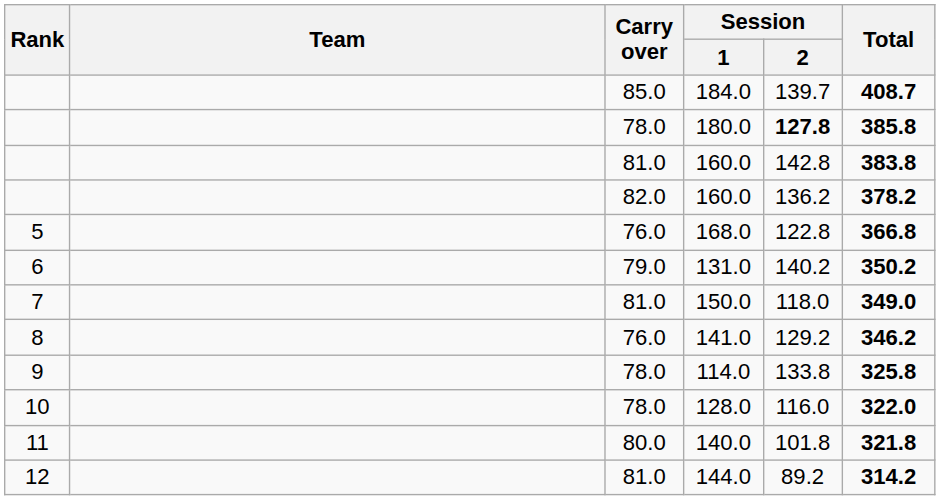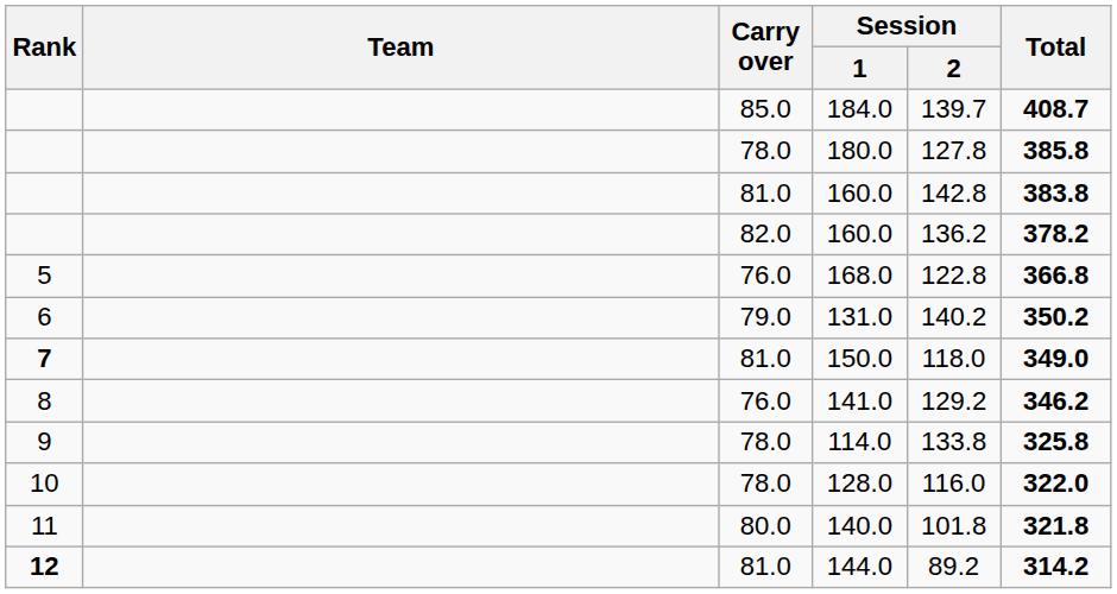180.0 | Session / 2: bold -> normal
150.0 | Rank: normal -> bold
144.0 | Rank: normal -> bold
